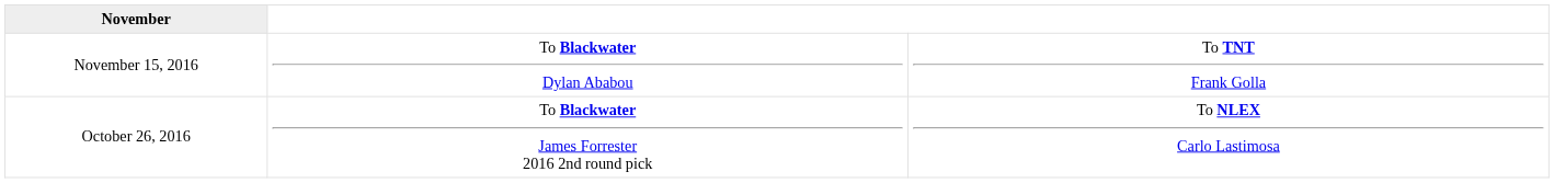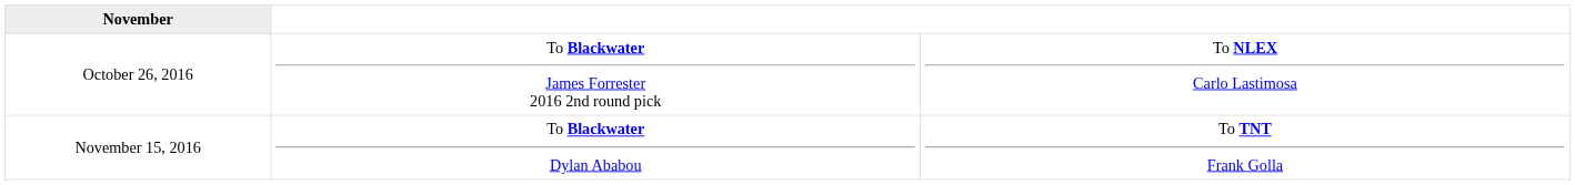rows swapped: October 26, 2016 <-> November 15, 2016
